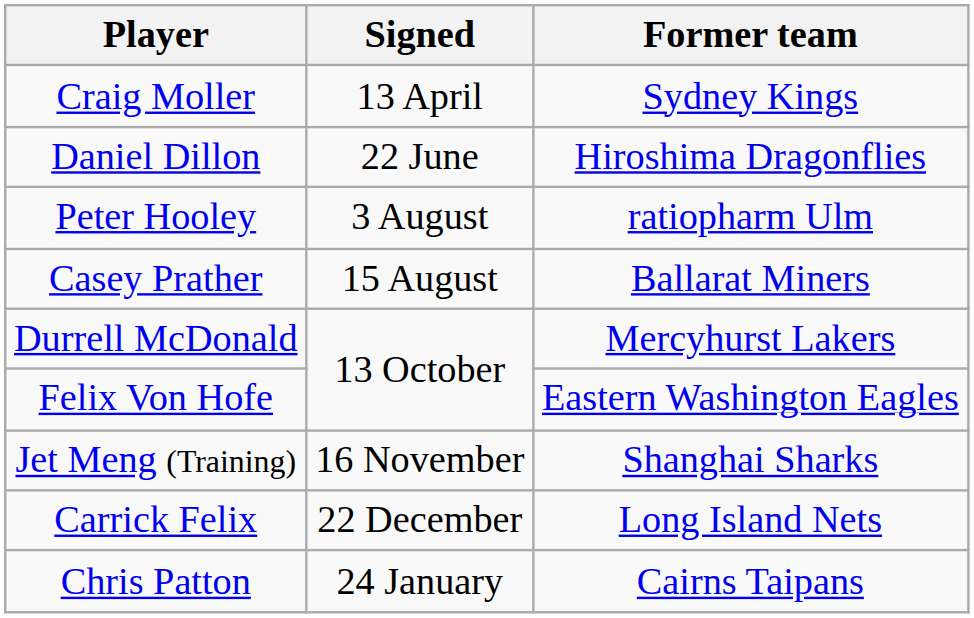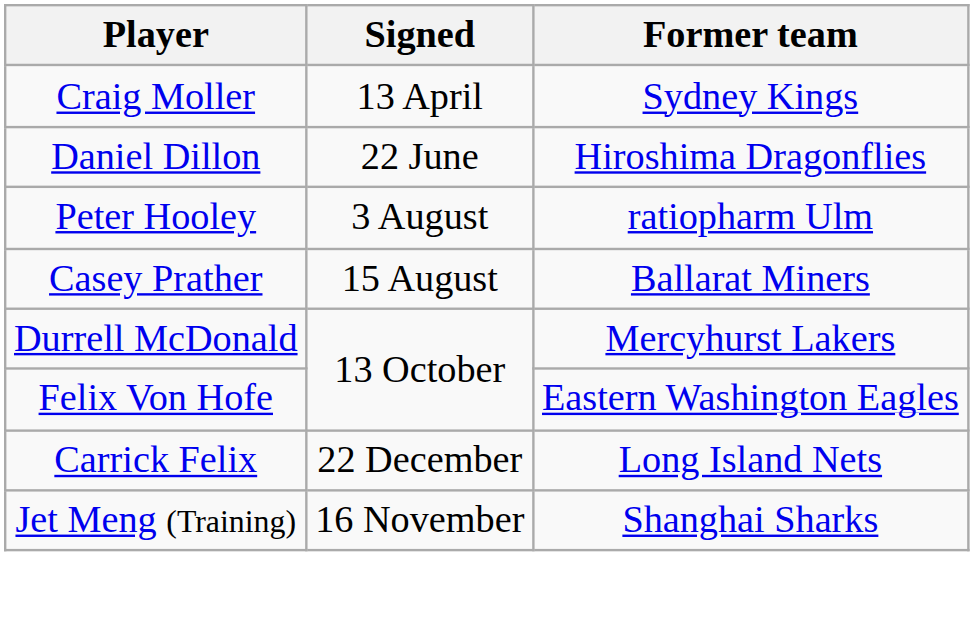rows swapped: Jet Meng (Training) <-> Carrick Felix
- row: Chris Patton | 24 January | Cairns Taipans
